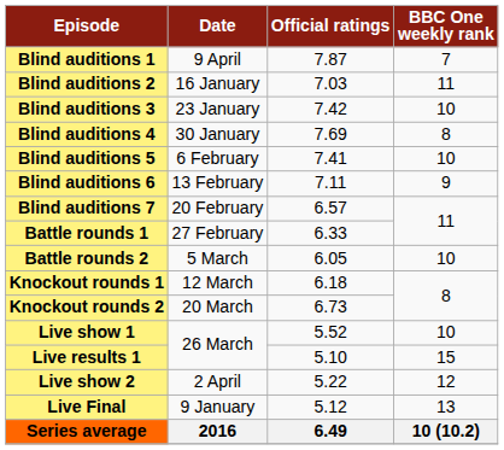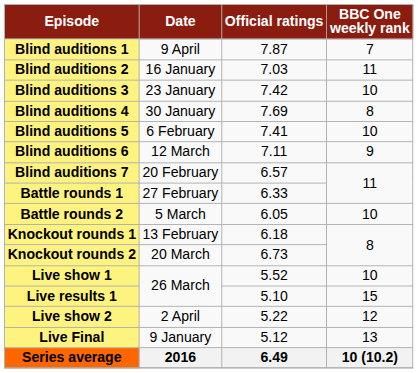Blind auditions 6 | Date: 13 February -> 12 March
Knockout rounds 1 | Date: 12 March -> 13 February
